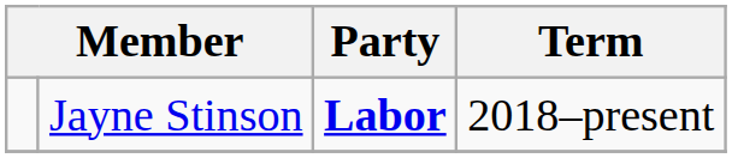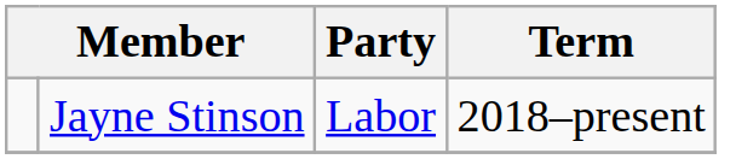Jayne Stinson | Party: bold -> normal
